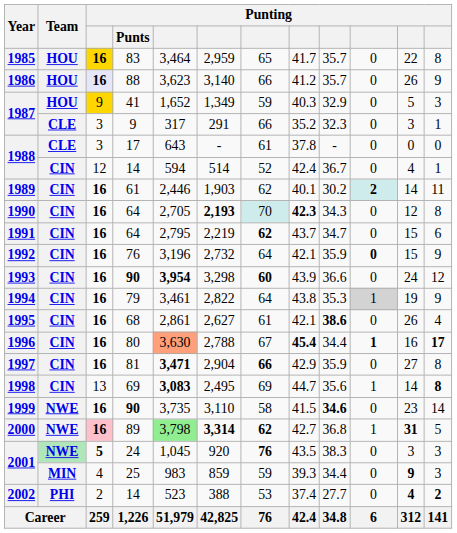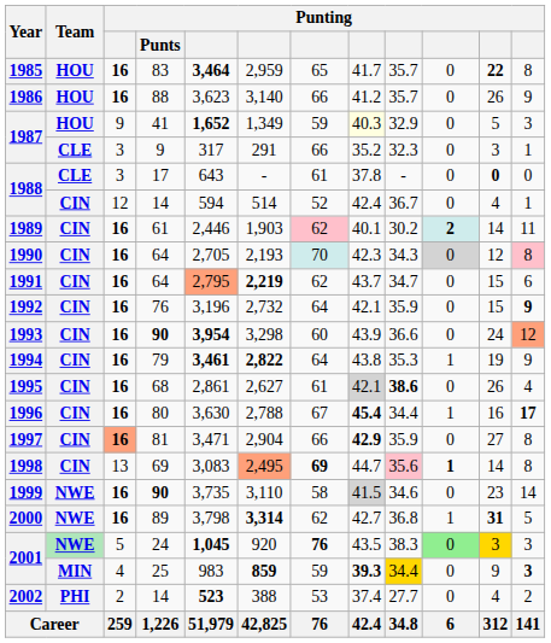1985 | column 3: gold background -> no background
1985 | column 5: normal -> bold
1985 | column 11: normal -> bold
1986 | column 3: lavender background -> no background
1987 / 41 | column 3: gold background -> no background
1987 / 41 | column 5: normal -> bold
1987 / 41 | column 8: no background -> lightyellow background
1988 / 17 | column 11: normal -> bold
1989 | column 7: no background -> pink background
1990 | column 6: bold -> normal
1990 | column 8: bold -> normal
1990 | column 10: no background -> lightgrey background
1990 | column 12: no background -> pink background
1991 | column 5: no background -> lightsalmon background
1991 | column 6: normal -> bold
1991 | column 7: bold -> normal
1992 | column 10: bold -> normal
1992 | column 12: normal -> bold
1993 | column 7: bold -> normal
1993 | column 12: no background -> lightsalmon background
1994 | column 5: normal -> bold
1994 | column 6: normal -> bold
1994 | column 10: lightgrey background -> no background
1995 | column 8: no background -> lightgrey background
1996 | column 5: lightsalmon background -> no background
1996 | column 10: bold -> normal
1997 | column 3: no background -> lightsalmon background
1997 | column 5: bold -> normal
1997 | column 7: bold -> normal
1997 | column 8: normal -> bold
1998 | column 5: bold -> normal
1998 | column 6: no background -> lightsalmon background
1998 | column 7: normal -> bold
1998 | column 9: no background -> pink background
1998 | column 10: normal -> bold
1998 | column 12: bold -> normal
1999 | column 8: no background -> lightgrey background
1999 | column 9: bold -> normal
2000 | column 3: pink background -> no background
2000 | column 5: lightgreen background -> no background
2000 | column 7: bold -> normal
2001 / 24 | column 3: bold -> normal
2001 / 24 | column 5: normal -> bold
2001 / 24 | column 10: no background -> lightgreen background
2001 / 24 | column 11: no background -> gold background
2001 / 25 | column 6: normal -> bold
2001 / 25 | column 8: normal -> bold
2001 / 25 | column 9: no background -> gold background
2001 / 25 | column 11: bold -> normal
2001 / 25 | column 12: normal -> bold
2002 | column 5: normal -> bold
2002 | column 11: bold -> normal
2002 | column 12: bold -> normal
